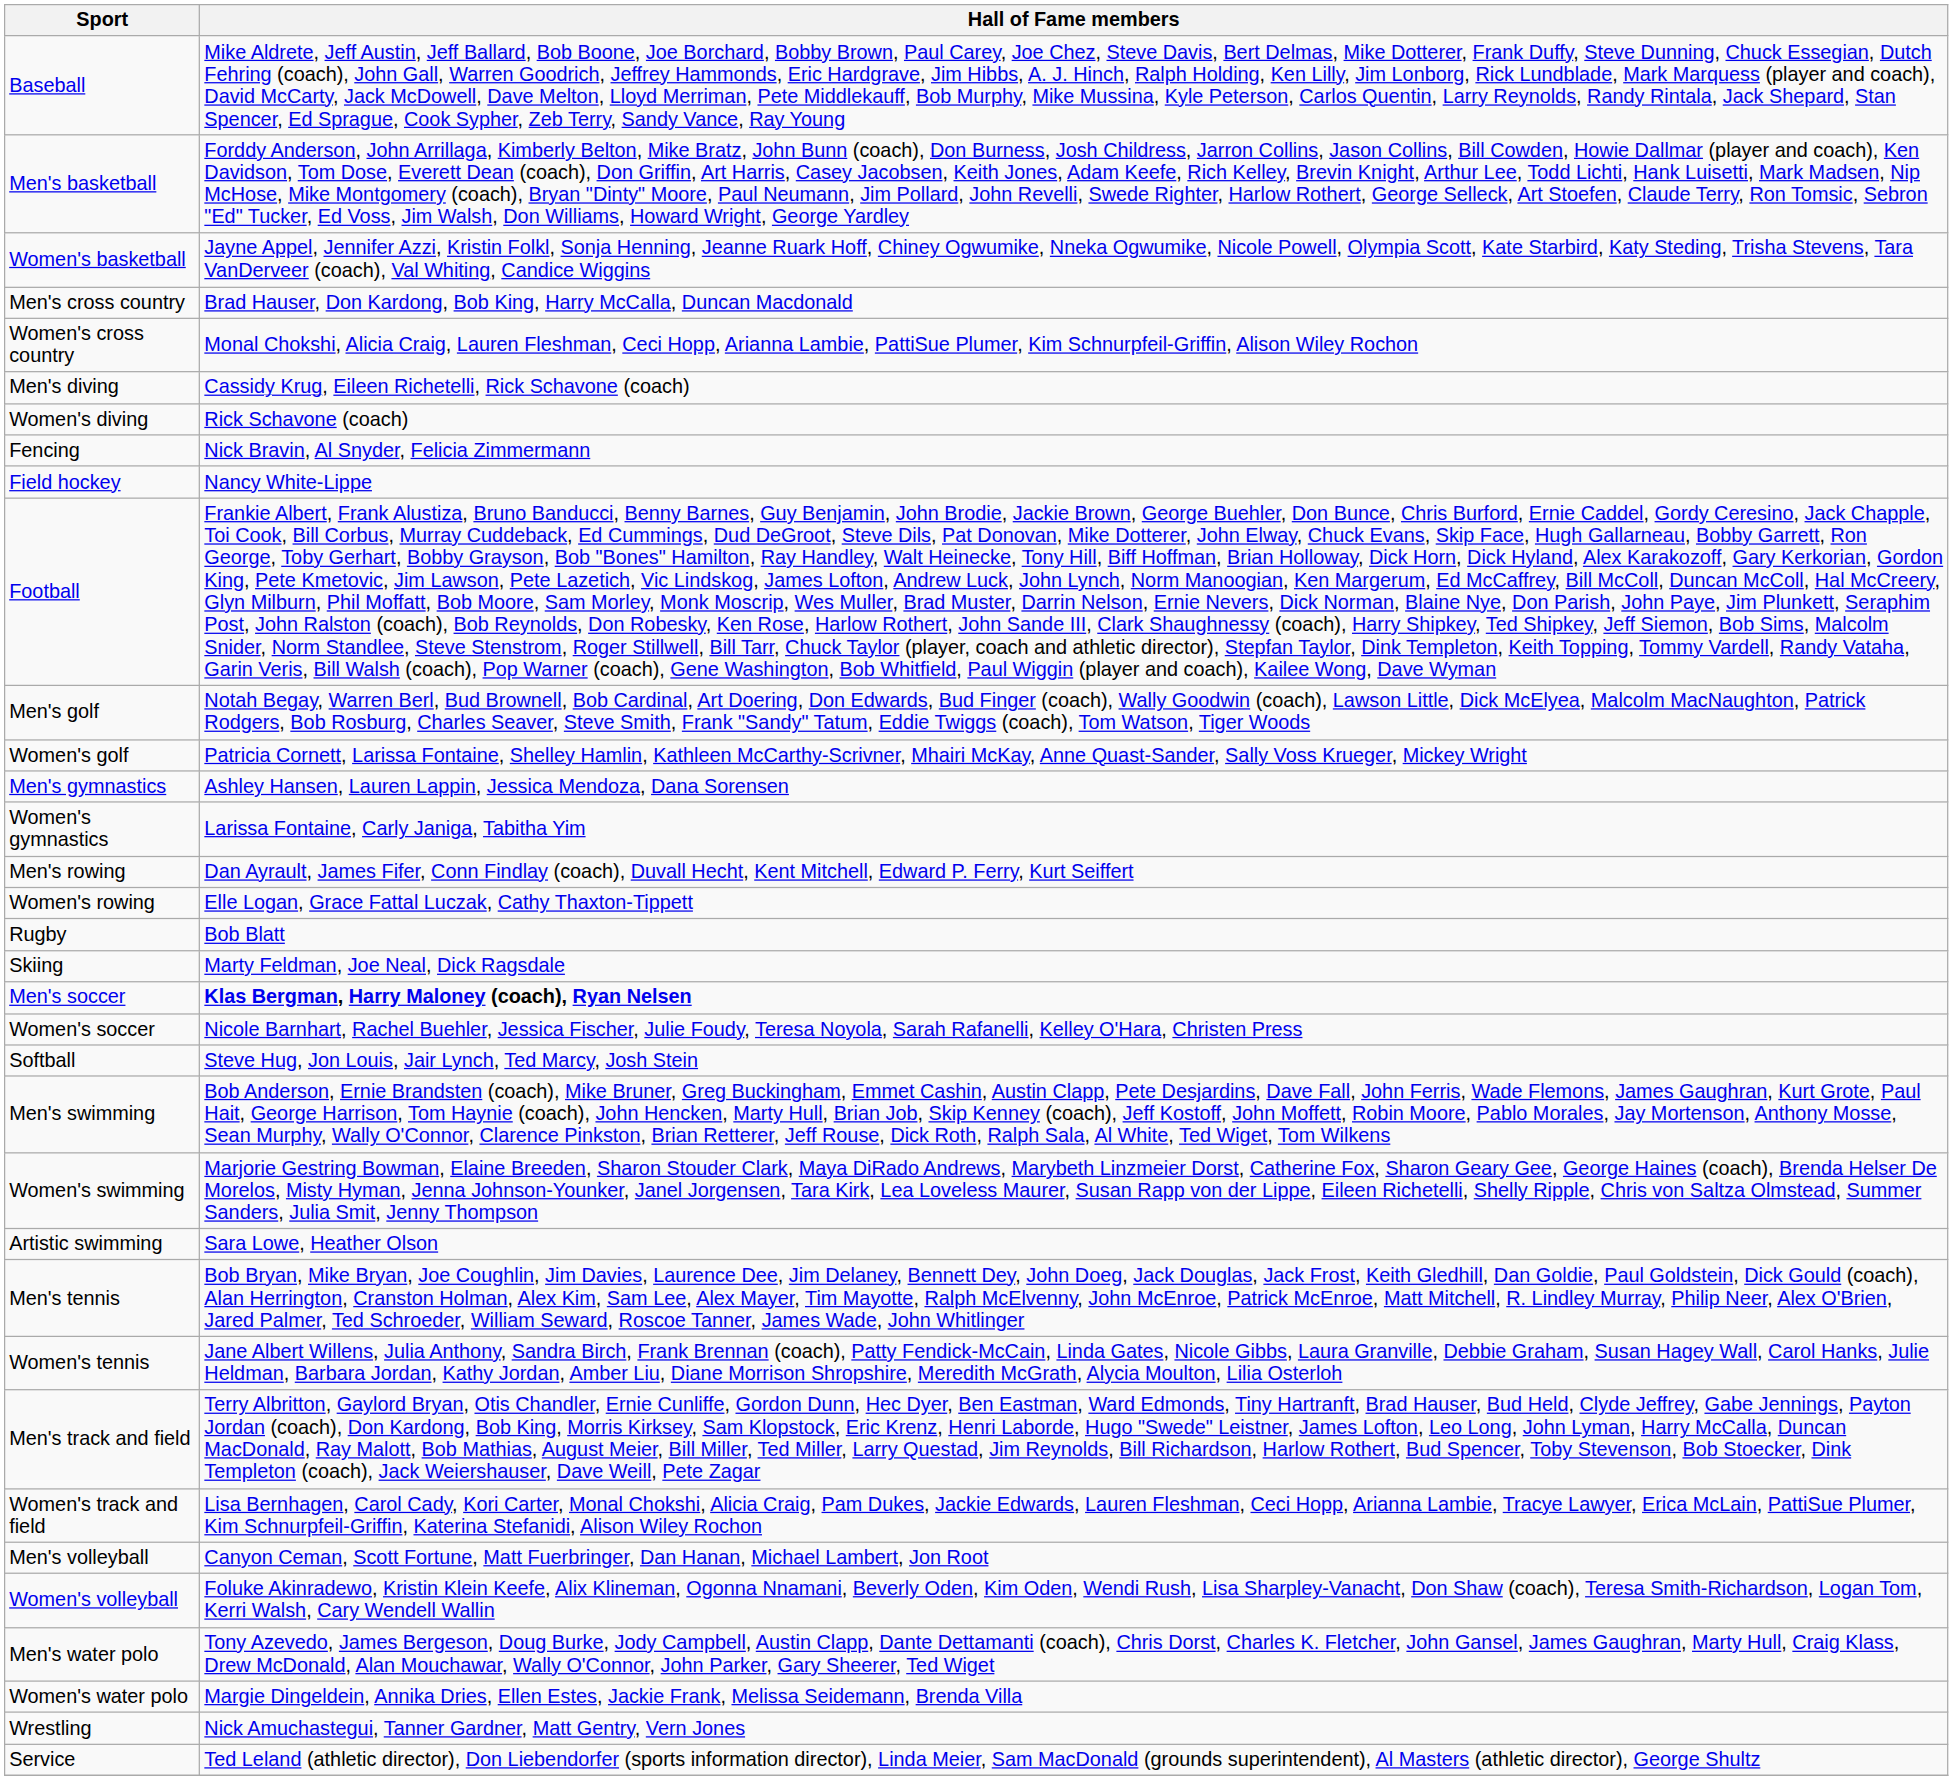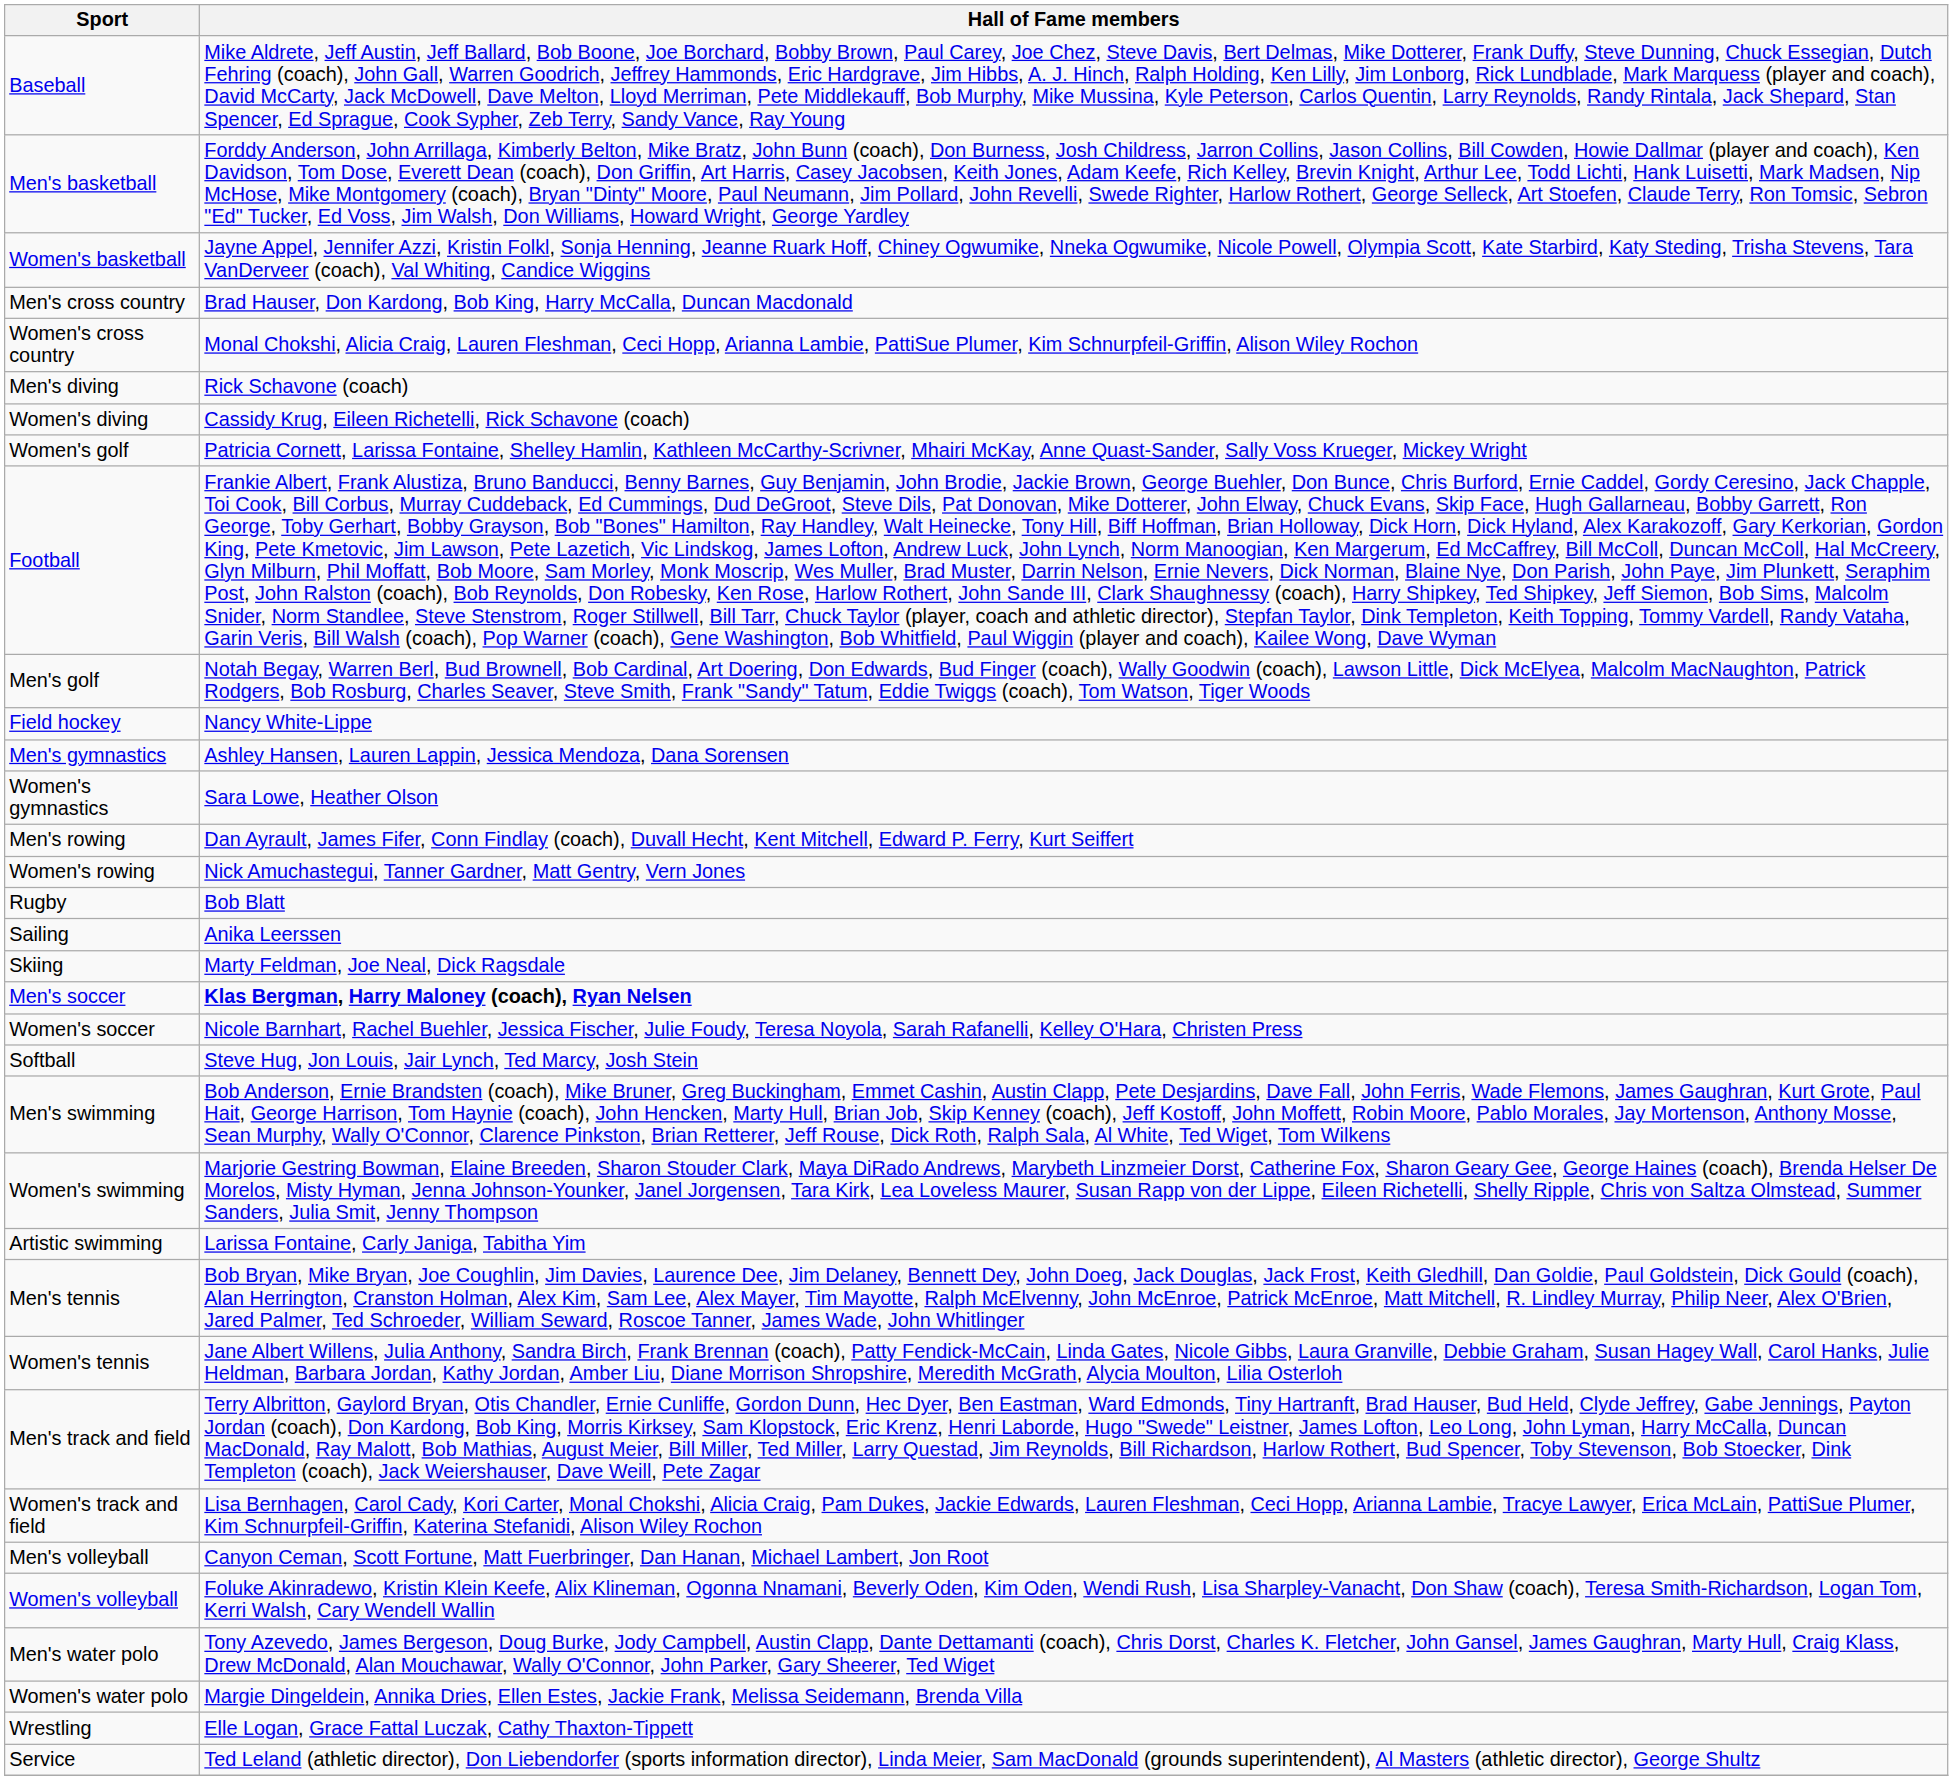Men's diving | Hall of Fame members: Cassidy Krug, Eileen Richetelli, Rick Schavone (coach) -> Rick Schavone (coach)
Women's diving | Hall of Fame members: Rick Schavone (coach) -> Cassidy Krug, Eileen Richetelli, Rick Schavone (coach)
- row: Fencing | Nick Bravin, Al Snyder, Felicia Zimmermann
rows swapped: Field hockey <-> Women's golf
Women's gymnastics | Hall of Fame members: Larissa Fontaine, Carly Janiga, Tabitha Yim -> Sara Lowe, Heather Olson
Women's rowing | Hall of Fame members: Elle Logan, Grace Fattal Luczak, Cathy Thaxton-Tippett -> Nick Amuchastegui, Tanner Gardner, Matt Gentry, Vern Jones
+ row: Sailing | Anika Leerssen
Artistic swimming | Hall of Fame members: Sara Lowe, Heather Olson -> Larissa Fontaine, Carly Janiga, Tabitha Yim
Wrestling | Hall of Fame members: Nick Amuchastegui, Tanner Gardner, Matt Gentry, Vern Jones -> Elle Logan, Grace Fattal Luczak, Cathy Thaxton-Tippett
